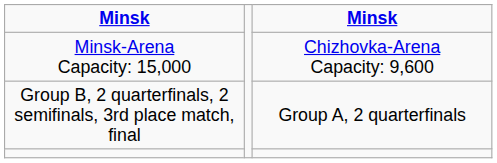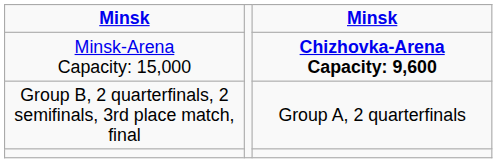Minsk-Arena Capacity: 15,000 | column 3: normal -> bold
